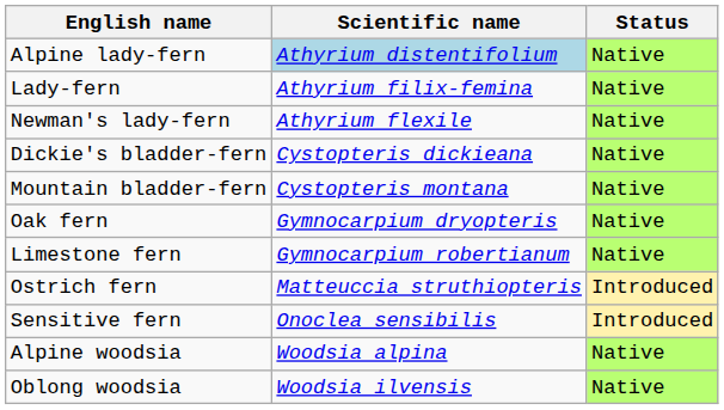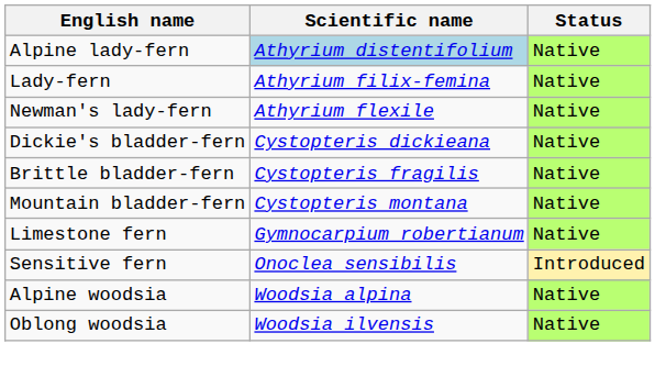+ row: Brittle bladder-fern | Cystopteris fragilis | Native
- row: Oak fern | Gymnocarpium dryopteris | Native
- row: Ostrich fern | Matteuccia struthiopteris | Introduced
